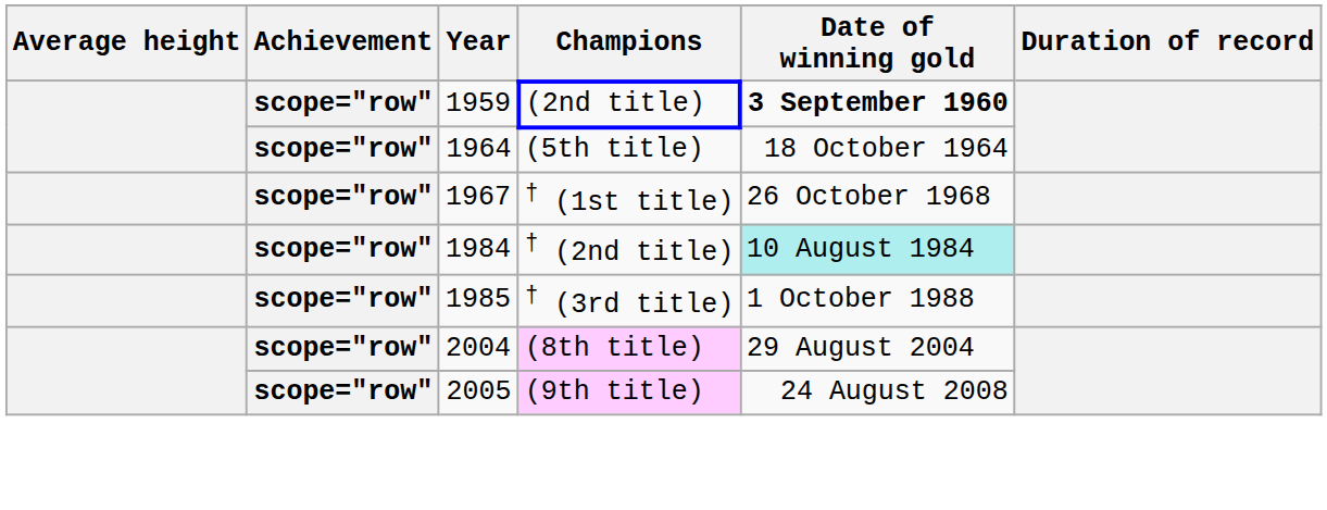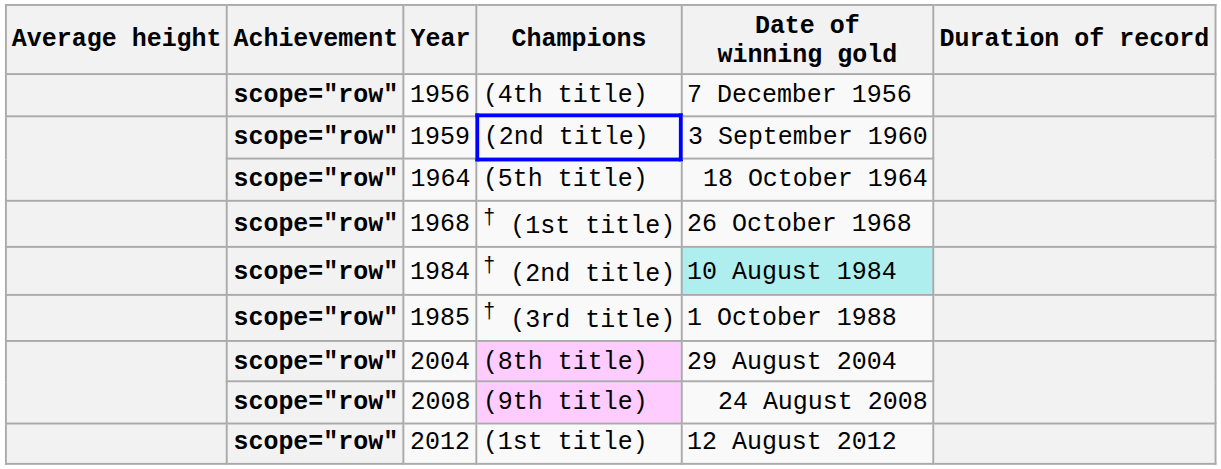+ row: scope="row" | 1956 | (4th title) | 7 December 1956
(2nd title) | Date of winning gold: bold -> normal
† (1st title) | Year: 1967 -> 1968
(9th title) | Year: 2005 -> 2008
+ row: scope="row" | 2012 | (1st title) | 12 August 2012
